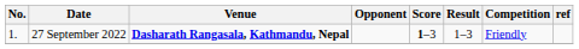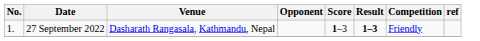27 September 2022 | Venue: bold -> normal
27 September 2022 | Result: normal -> bold
